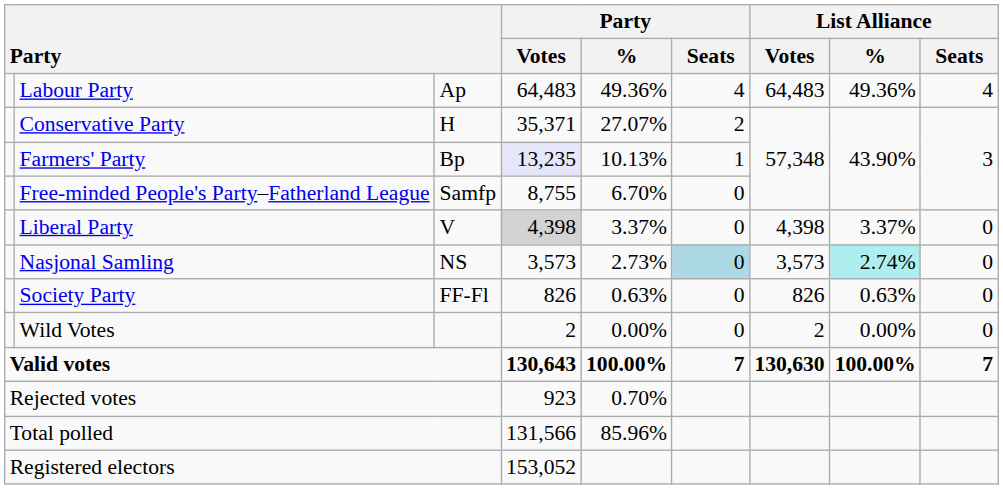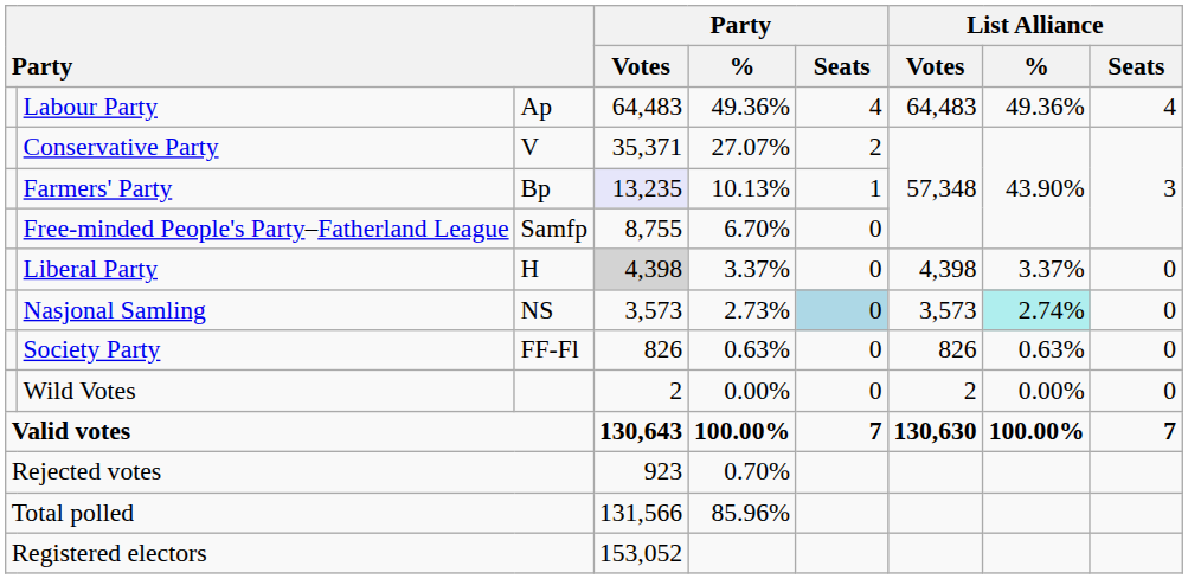Conservative Party | column 3: H -> V
Liberal Party | column 3: V -> H
